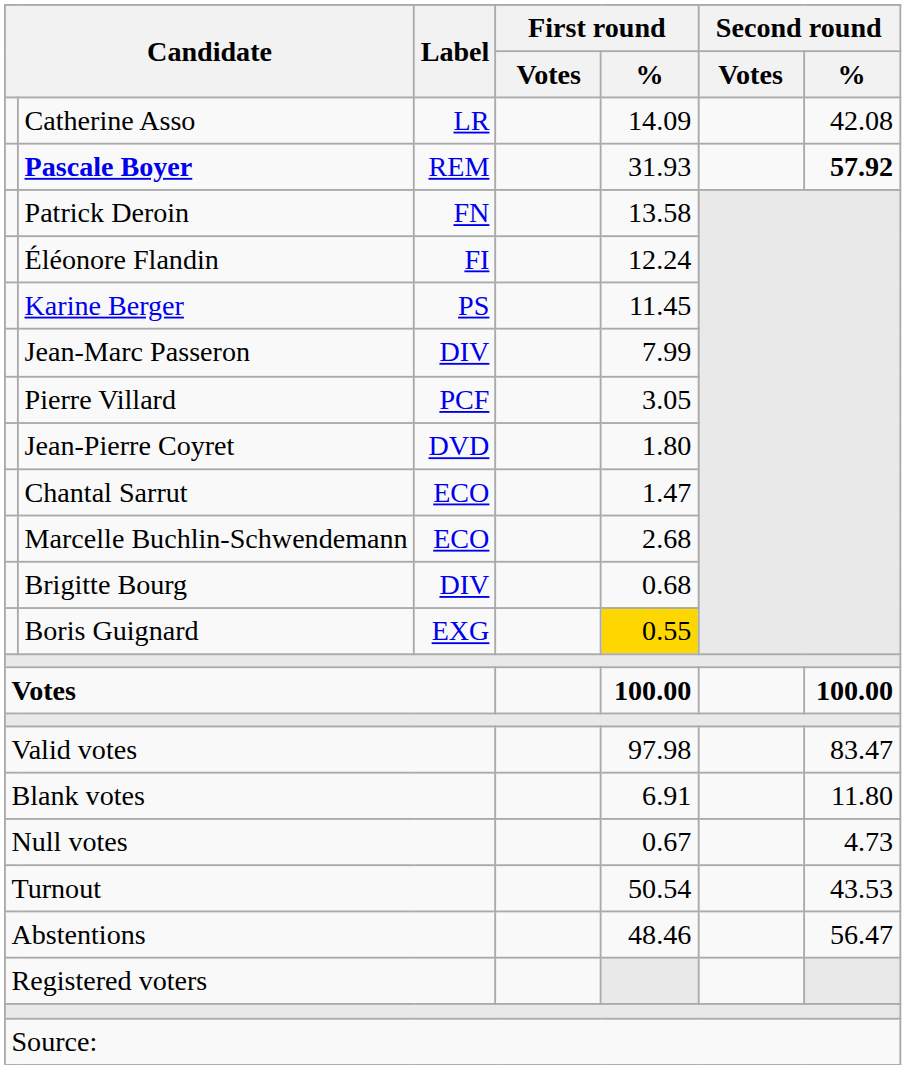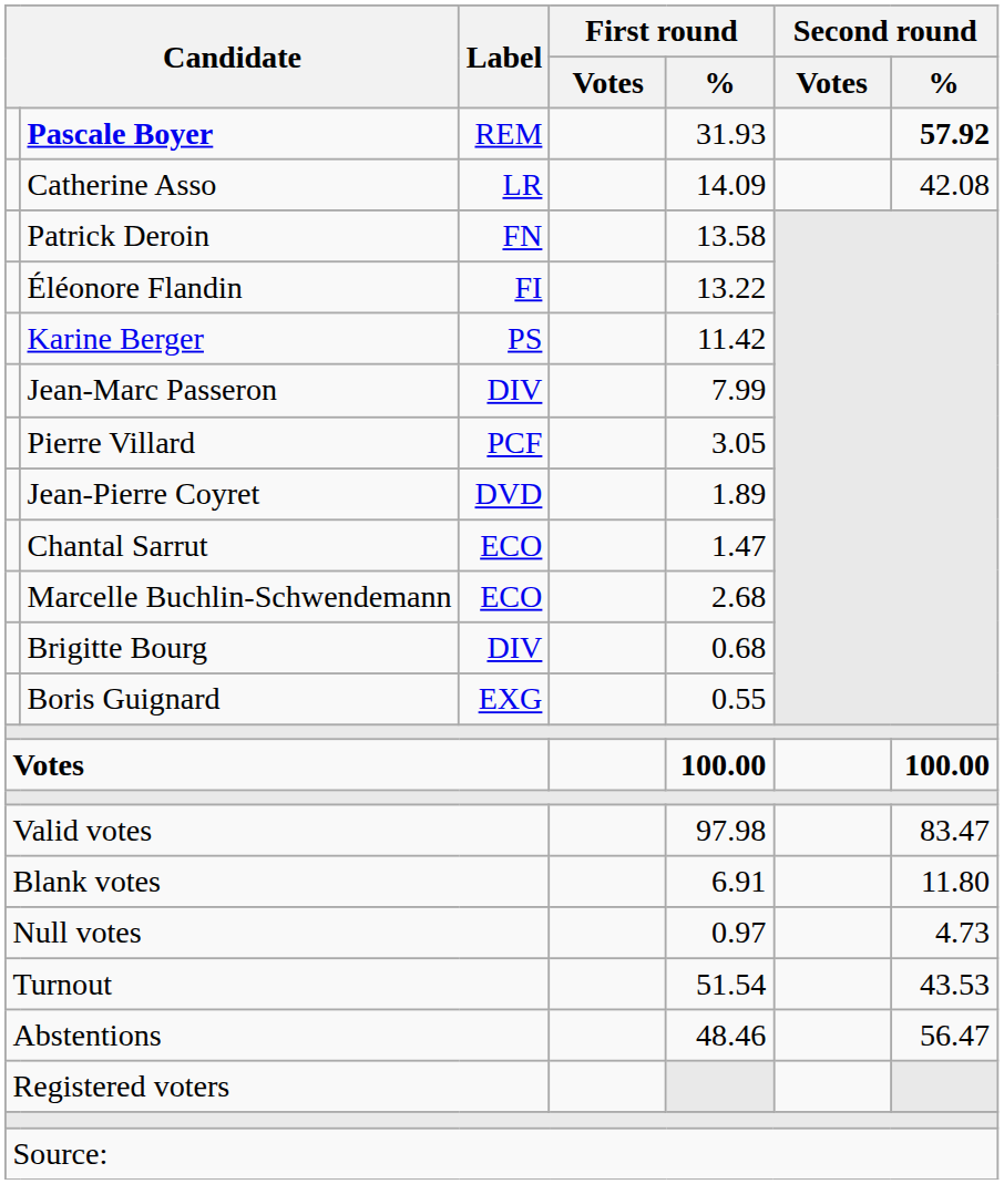rows swapped: Pascale Boyer <-> Catherine Asso
Éléonore Flandin | First round / %: 12.24 -> 13.22
Karine Berger | First round / %: 11.45 -> 11.42
Jean-Pierre Coyret | First round / %: 1.80 -> 1.89
Boris Guignard | First round / %: gold background -> no background
Null votes | First round / %: 0.67 -> 0.97
Turnout | First round / %: 50.54 -> 51.54
